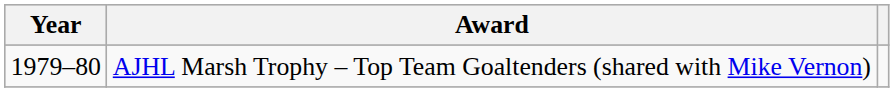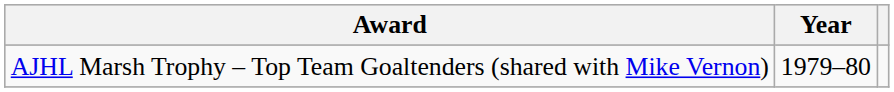columns swapped: Award <-> Year
